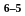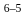row 1 | column 1: bold -> normal
